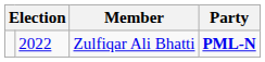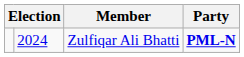Zulfiqar Ali Bhatti | column 2: 2022 -> 2024
